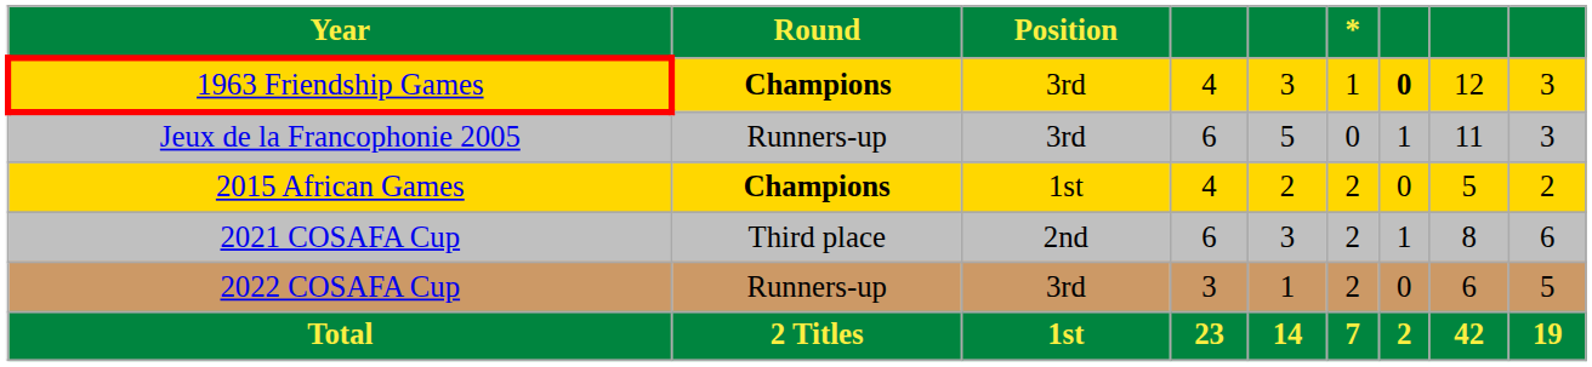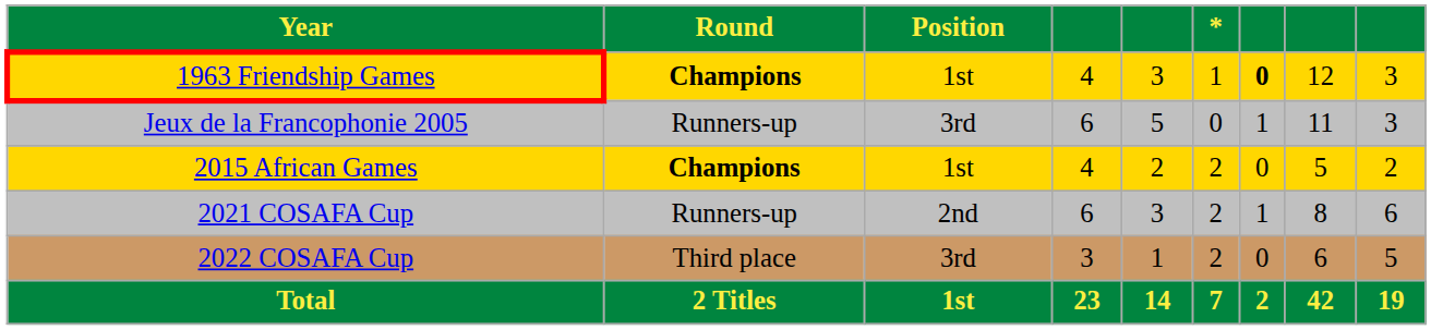1963 Friendship Games | Position: 3rd -> 1st
2021 COSAFA Cup | Round: Third place -> Runners-up
2022 COSAFA Cup | Round: Runners-up -> Third place
